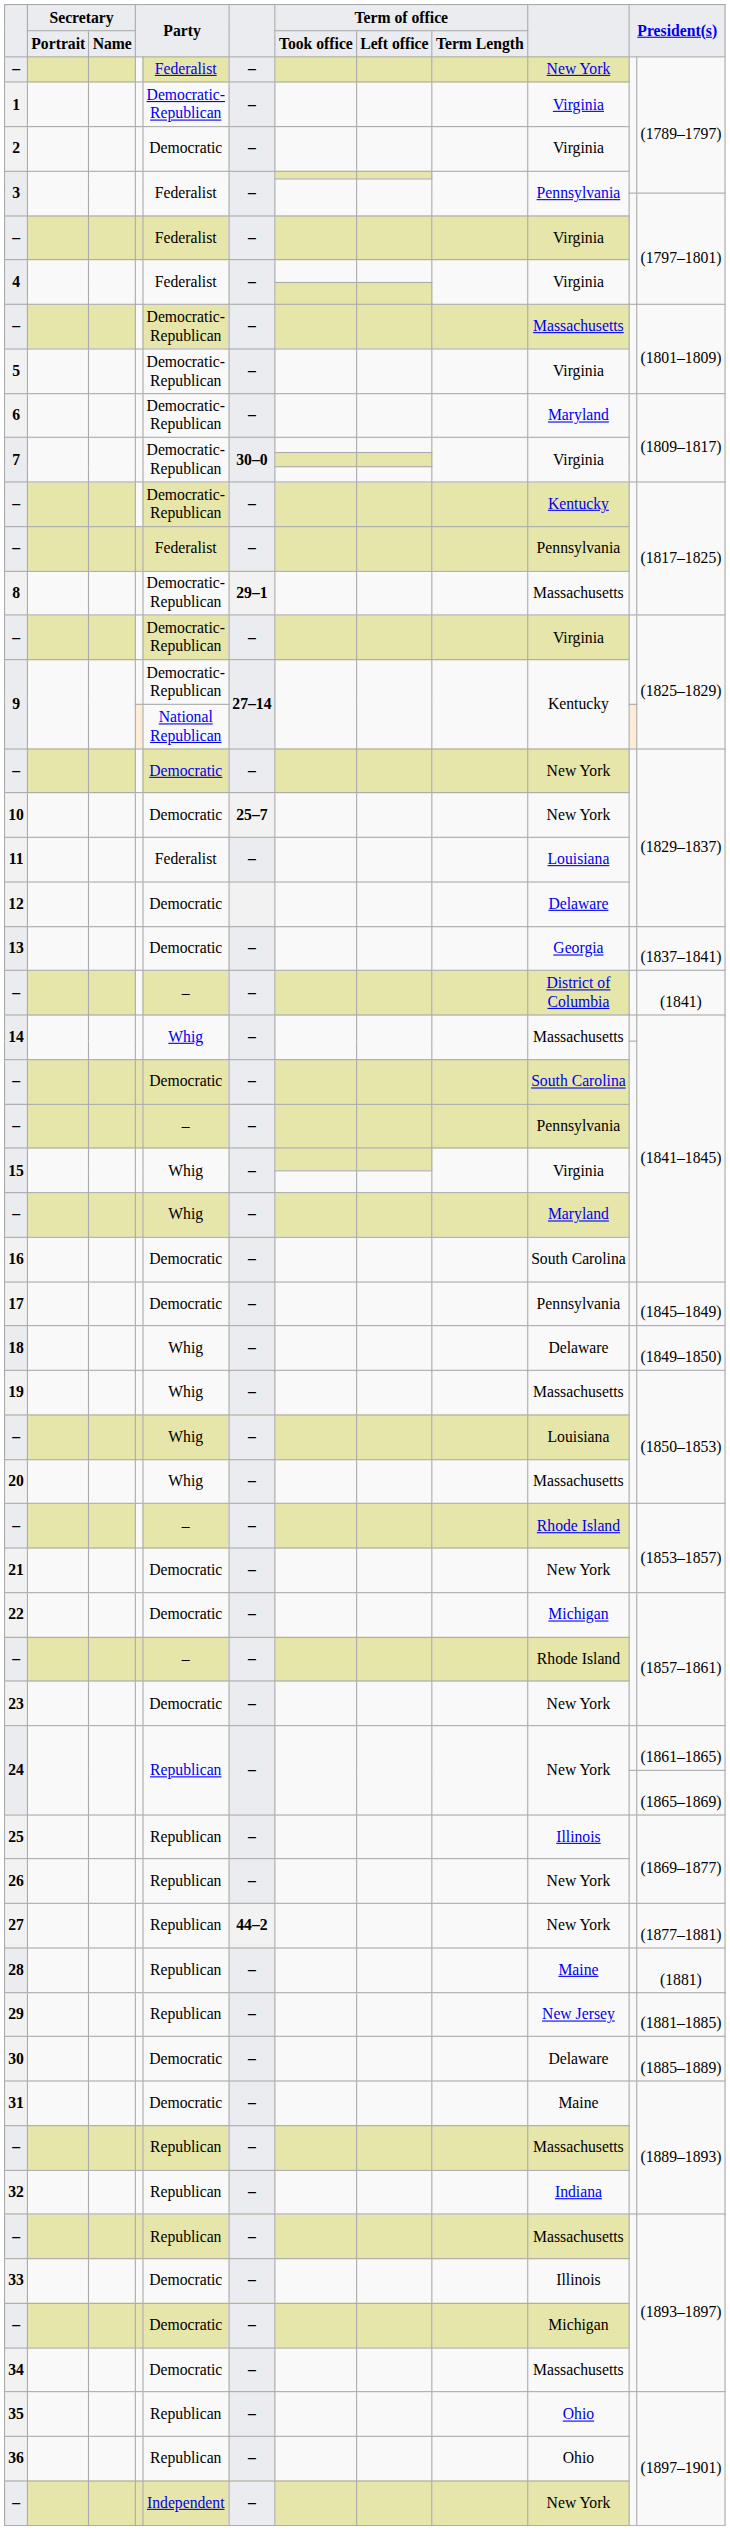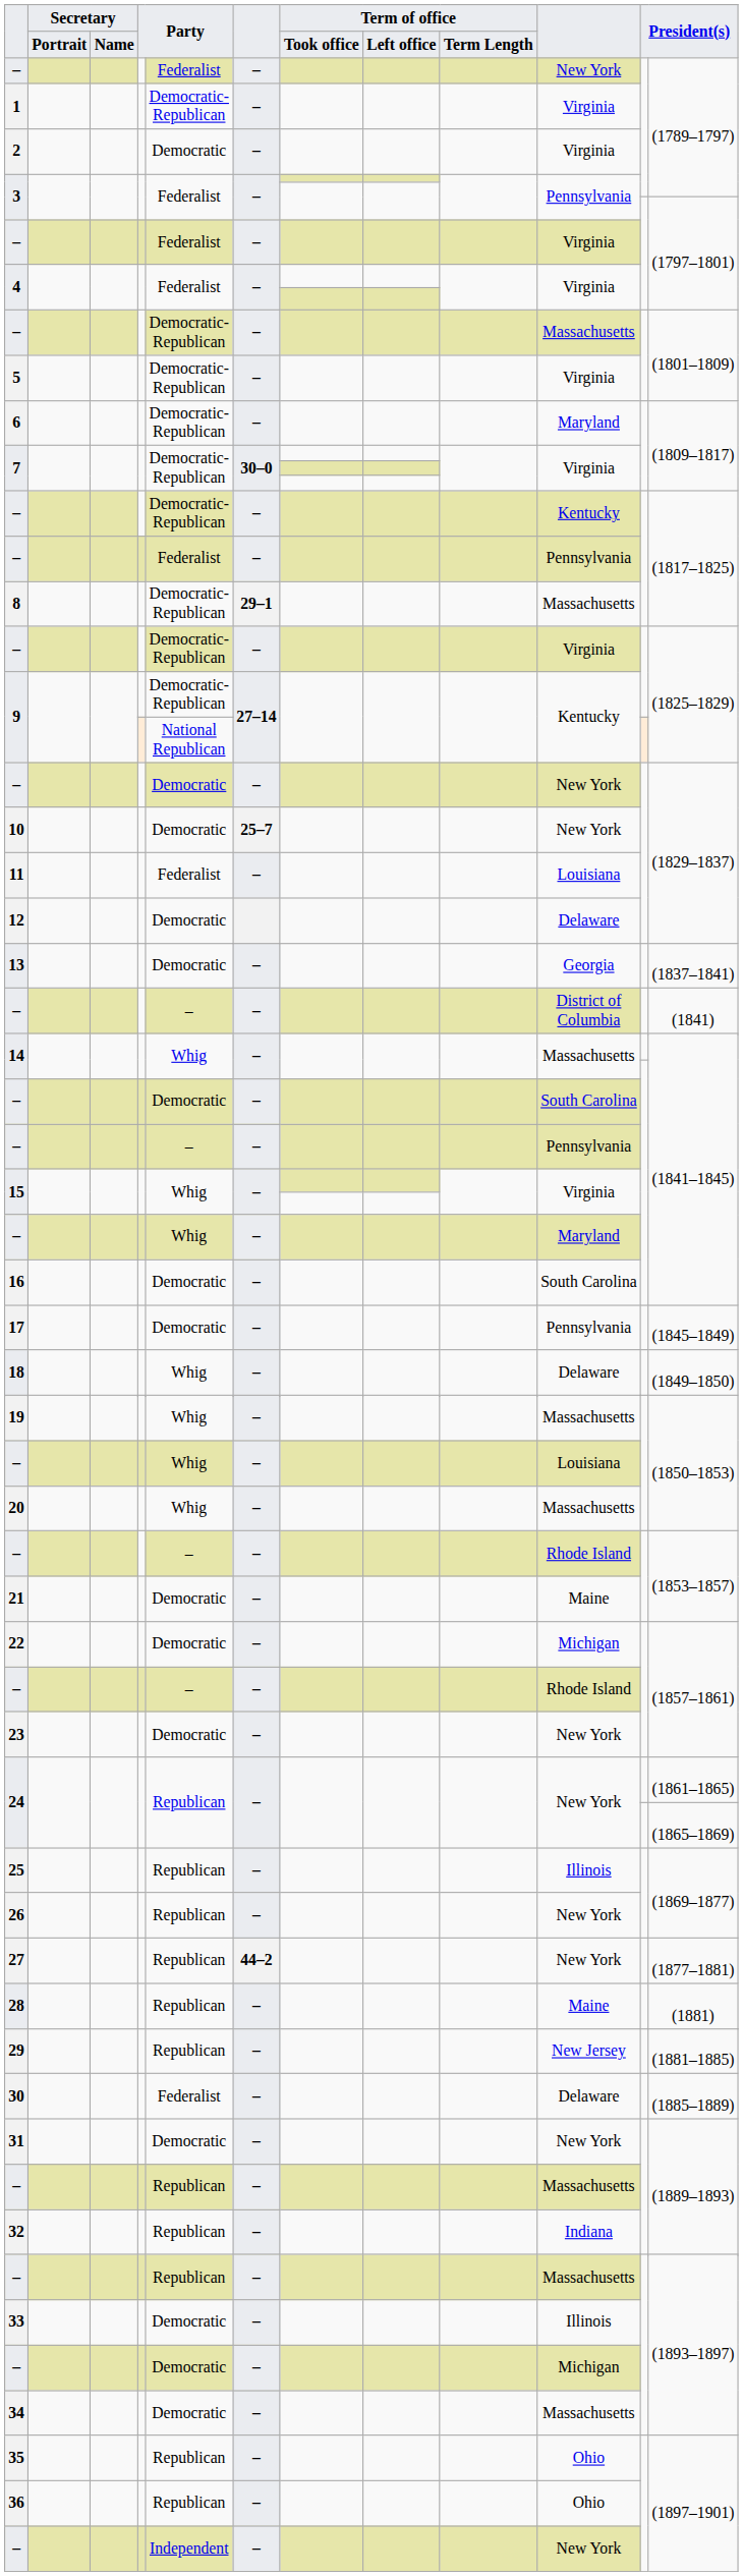21 | column 10: New York -> Maine
30 | column 5: Democratic -> Federalist
31 | column 10: Maine -> New York
